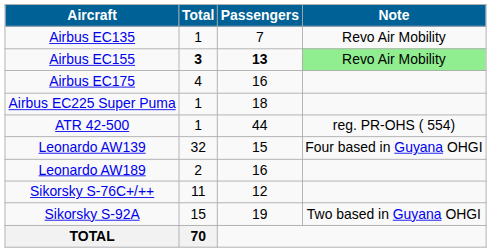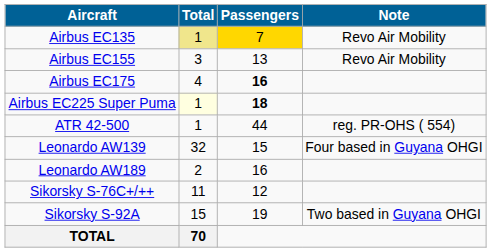Airbus EC135 | Total: no background -> khaki background
Airbus EC135 | Passengers: no background -> gold background
Airbus EC155 | Total: bold -> normal
Airbus EC155 | Passengers: bold -> normal
Airbus EC155 | Note: lightgreen background -> no background
Airbus EC175 | Passengers: normal -> bold
Airbus EC225 Super Puma | Total: no background -> lightyellow background
Airbus EC225 Super Puma | Passengers: normal -> bold
